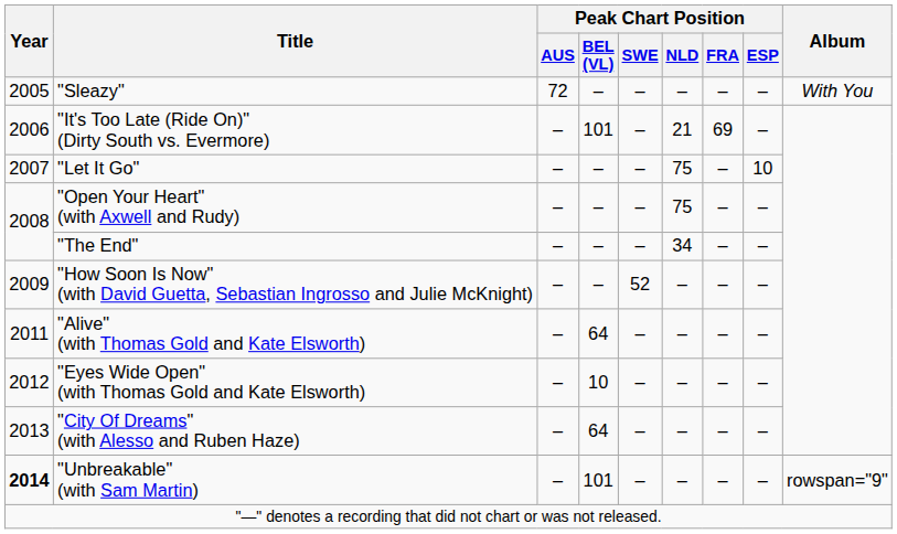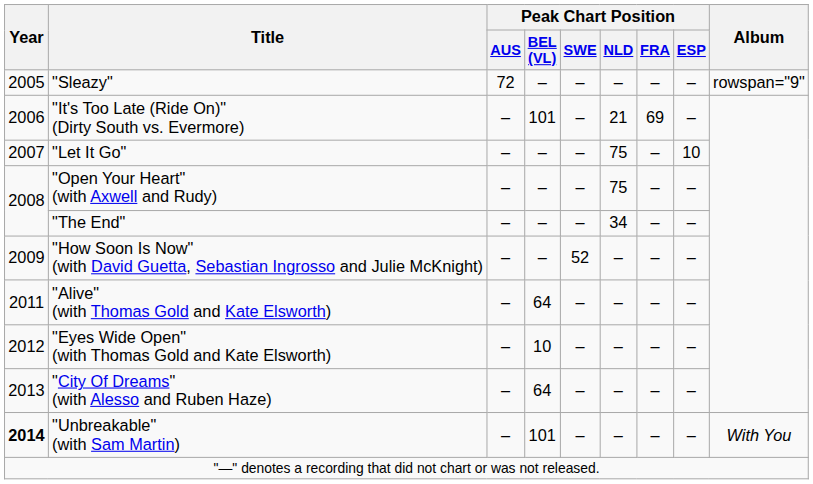"Sleazy" | Album: With You -> rowspan="9"
"Unbreakable" (with Sam Martin) | Album: rowspan="9" -> With You
